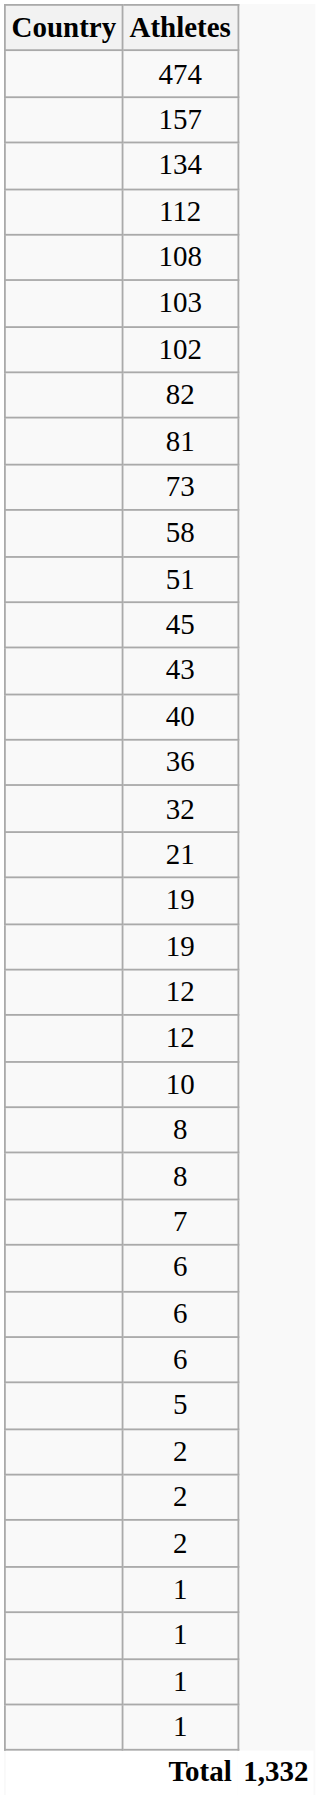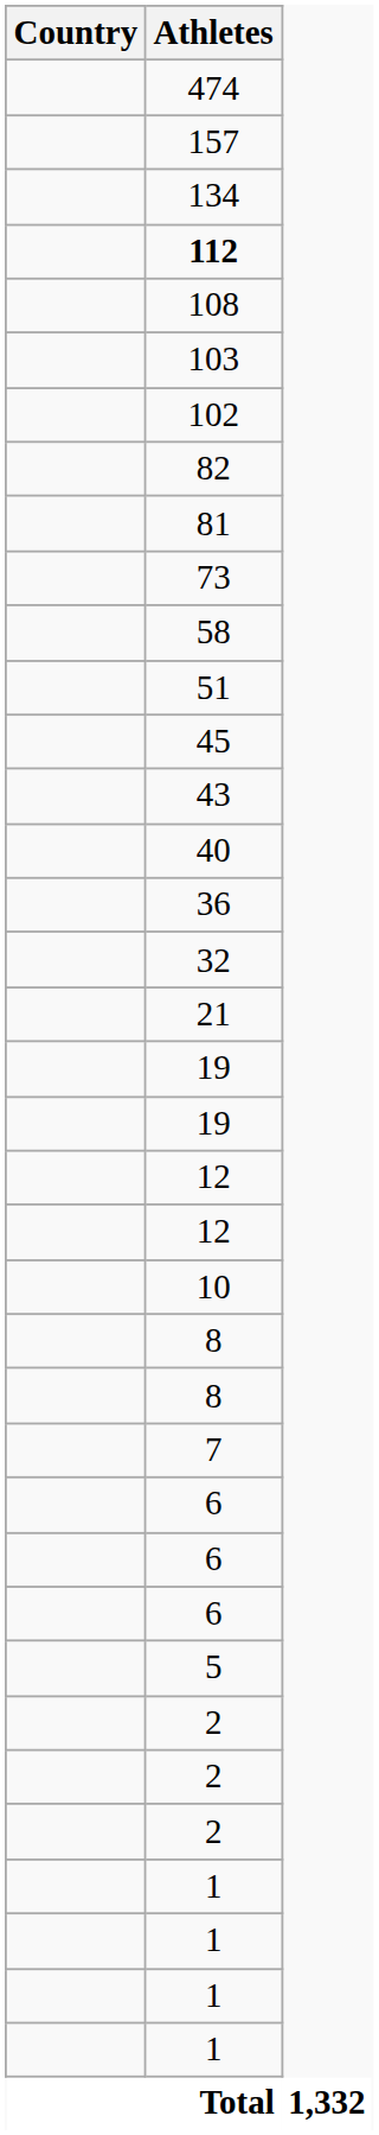112 | Athletes: normal -> bold
